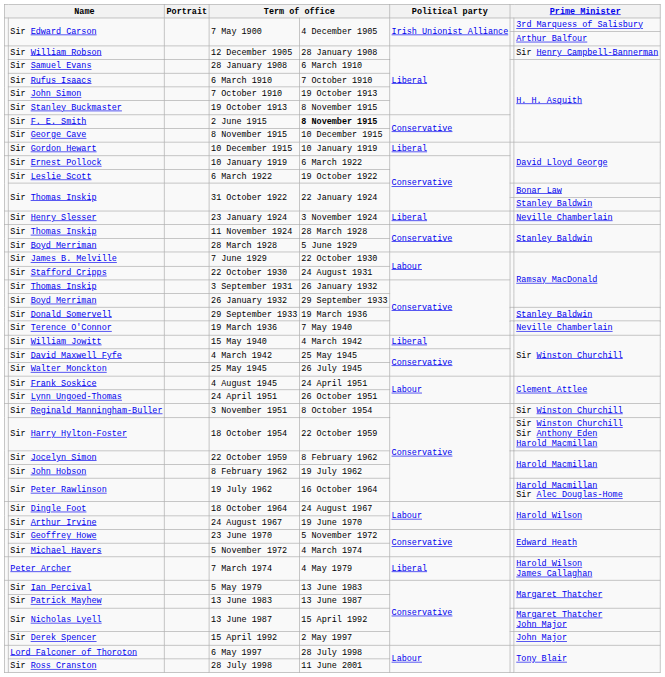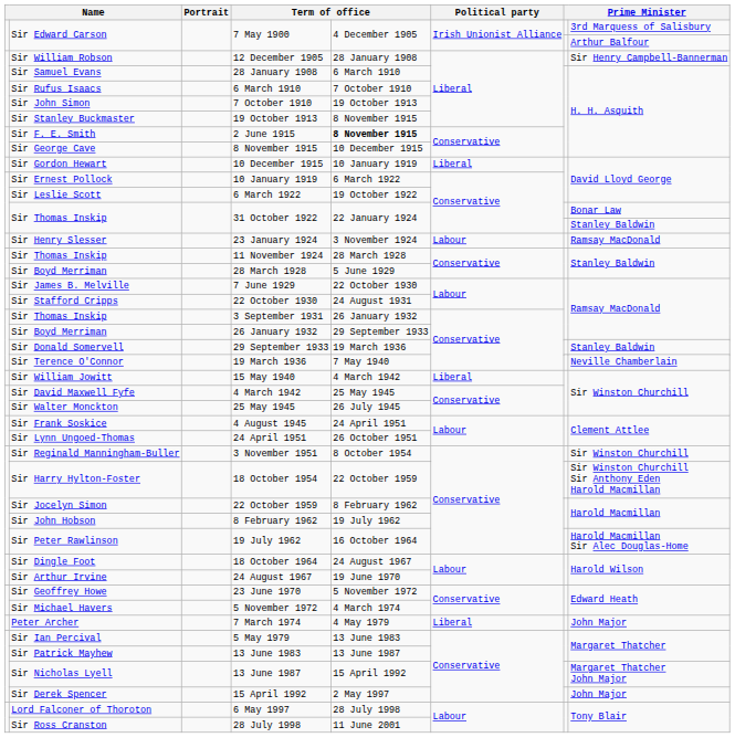23 January 1924 | Political party: Liberal -> Labour
23 January 1924 | column 8: Neville Chamberlain -> Ramsay MacDonald
7 March 1974 | column 8: Harold Wilson James Callaghan -> John Major
